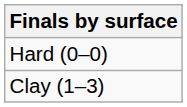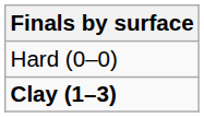row 3 | column 1: normal -> bold
